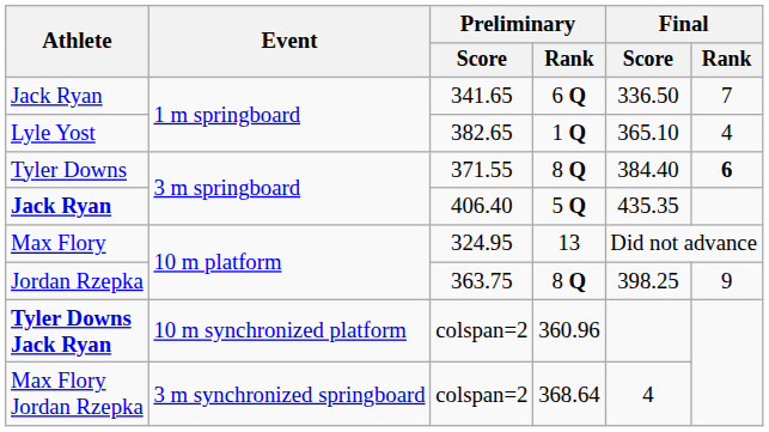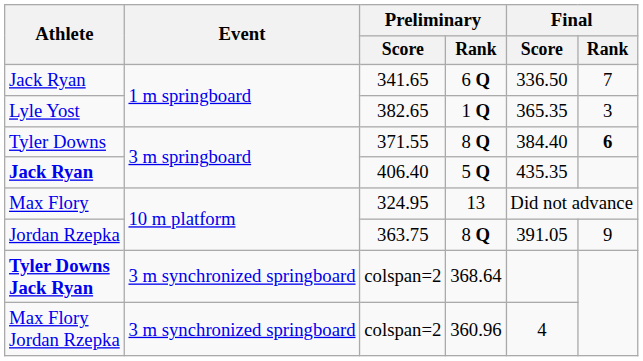Lyle Yost | Final / Score: 365.10 -> 365.35
Lyle Yost | Final / Rank: 4 -> 3
Jordan Rzepka | Final / Score: 398.25 -> 391.05
Tyler Downs Jack Ryan | Event: 10 m synchronized platform -> 3 m synchronized springboard
Tyler Downs Jack Ryan | Preliminary / Rank: 360.96 -> 368.64
Max Flory Jordan Rzepka | Preliminary / Rank: 368.64 -> 360.96
